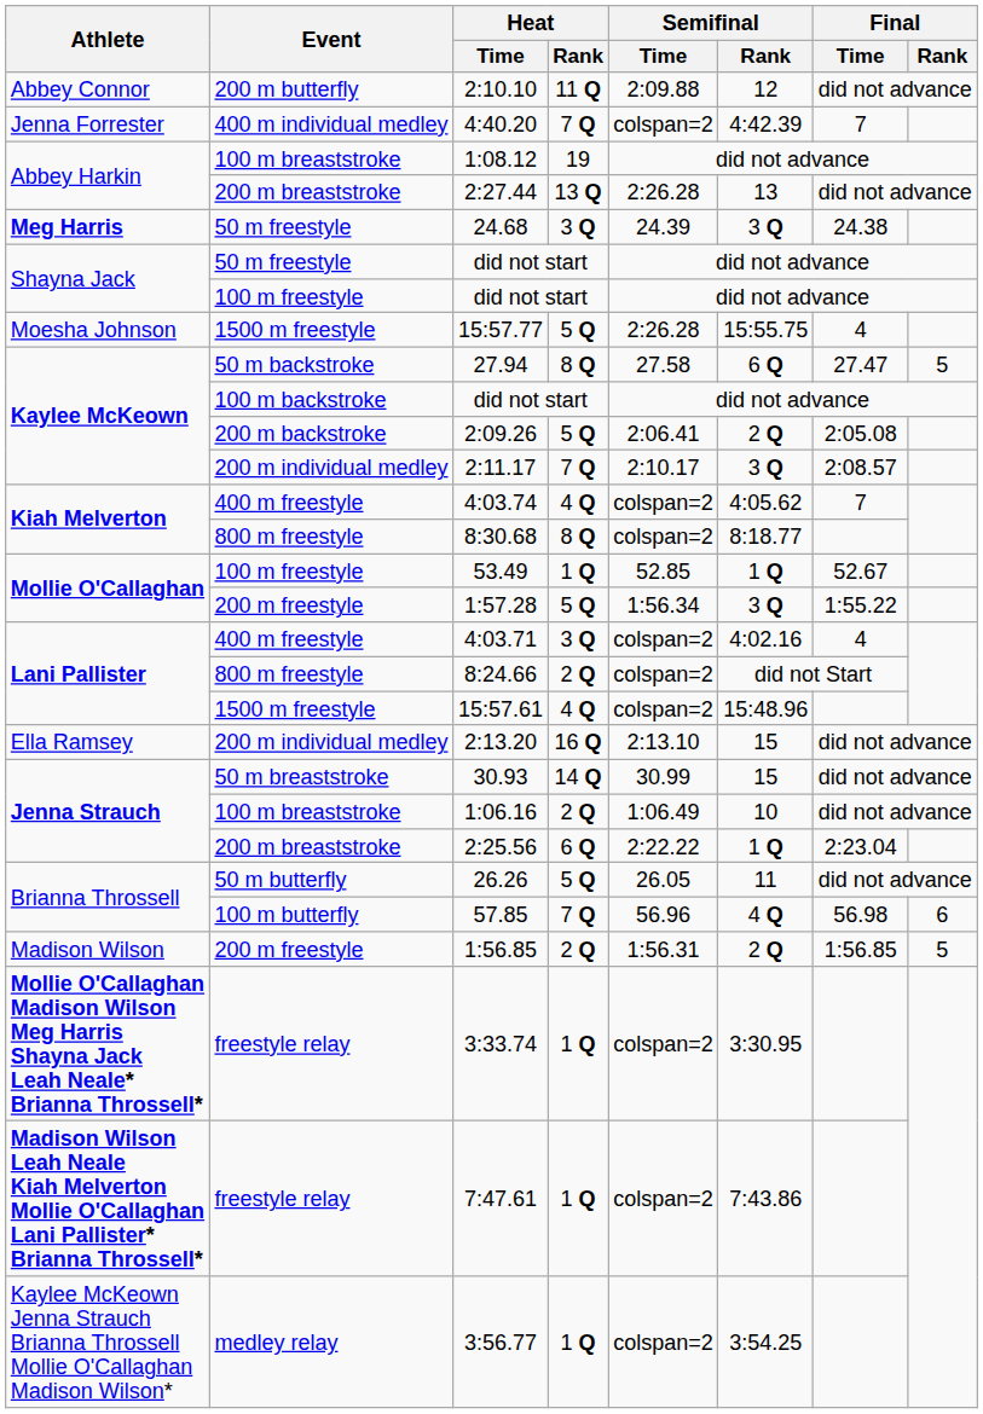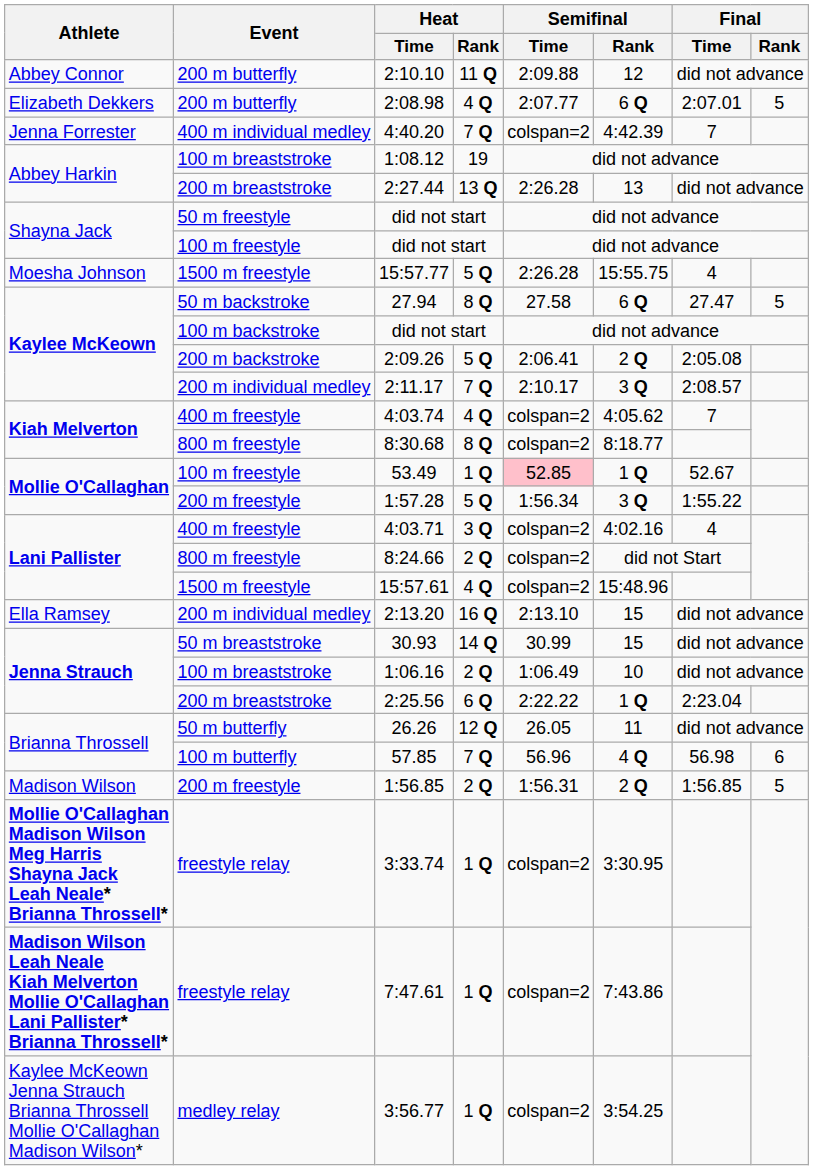+ row: Elizabeth Dekkers | 200 m butterfly | 2:08.98 | 4 Q | 2:07.77 | 6 Q | 2:07.01 | 5
- row: Meg Harris | 50 m freestyle | 24.68 | 3 Q | 24.39 | 3 Q | 24.38
53.49 | Semifinal / Time: no background -> pink background
26.26 | Heat / Rank: 5 Q -> 12 Q
